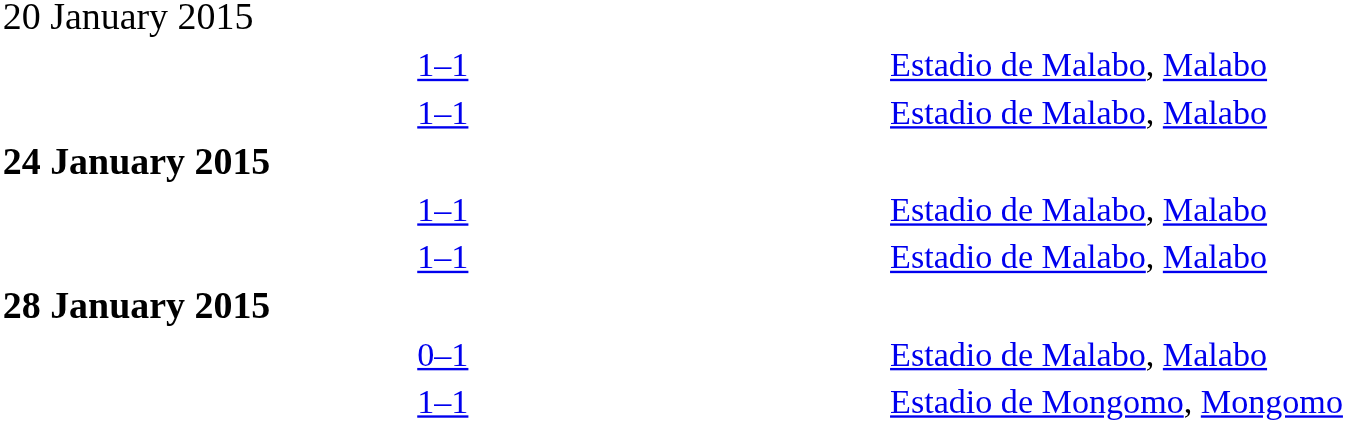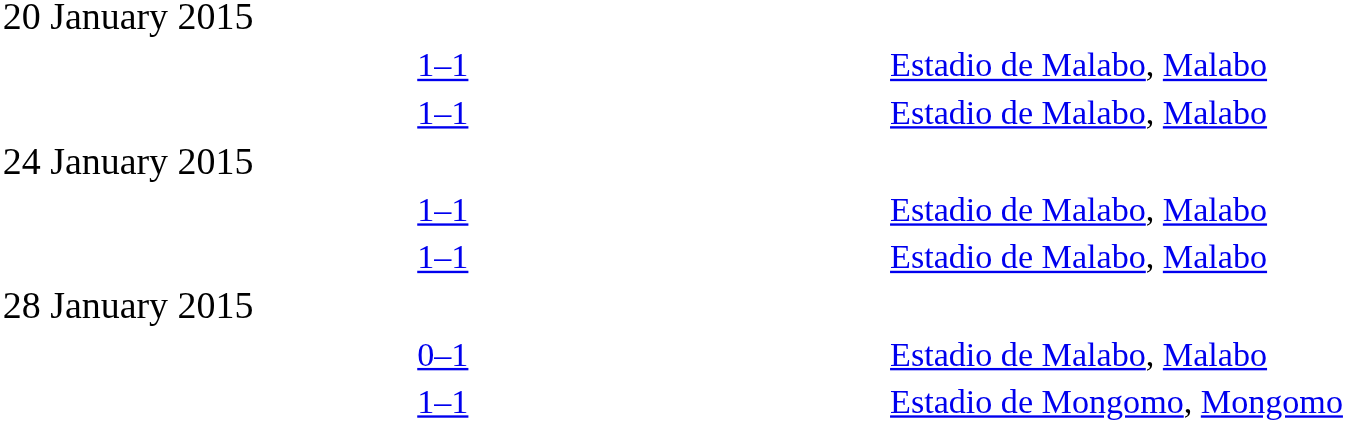24 January 2015 | column 1: bold -> normal
28 January 2015 | column 1: bold -> normal
